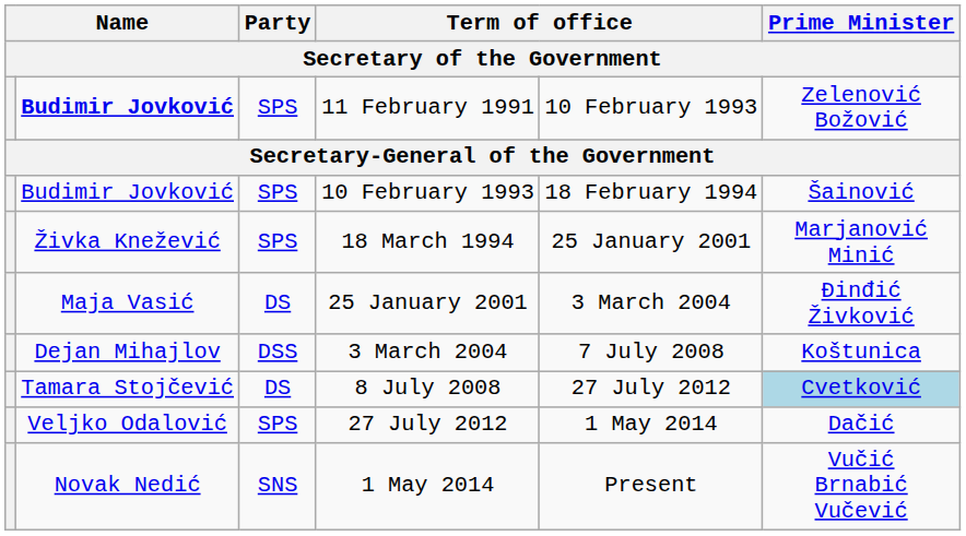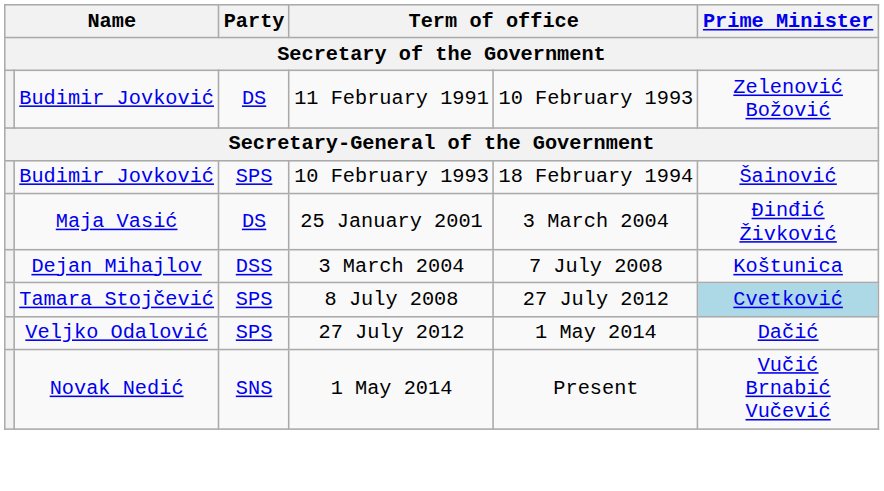11 February 1991 | column 2: bold -> normal
11 February 1991 | Party: SPS -> DS
- row: Živka Knežević | SPS | 18 March 1994 | 25 January 2001 | Marjanović Minić
8 July 2008 | Party: DS -> SPS
